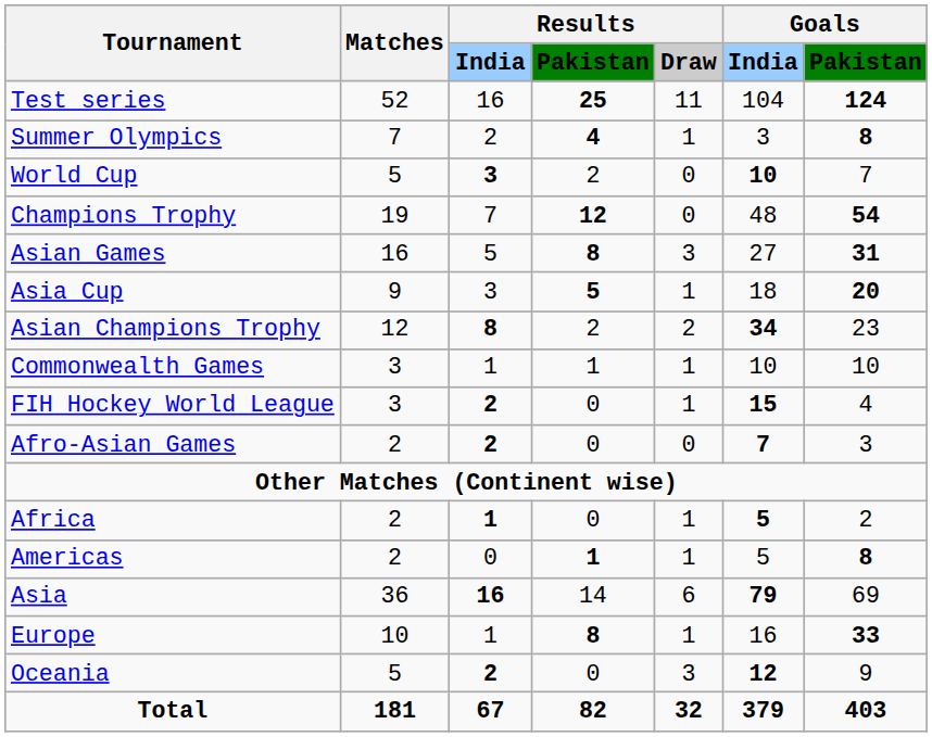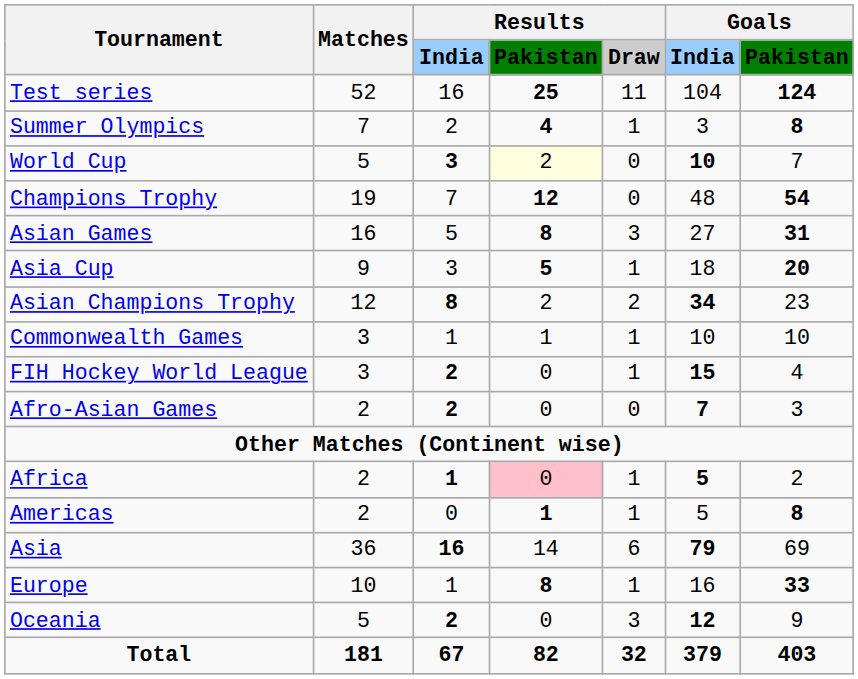World Cup | Results / Pakistan: no background -> lightyellow background
Africa | Results / Pakistan: no background -> pink background
